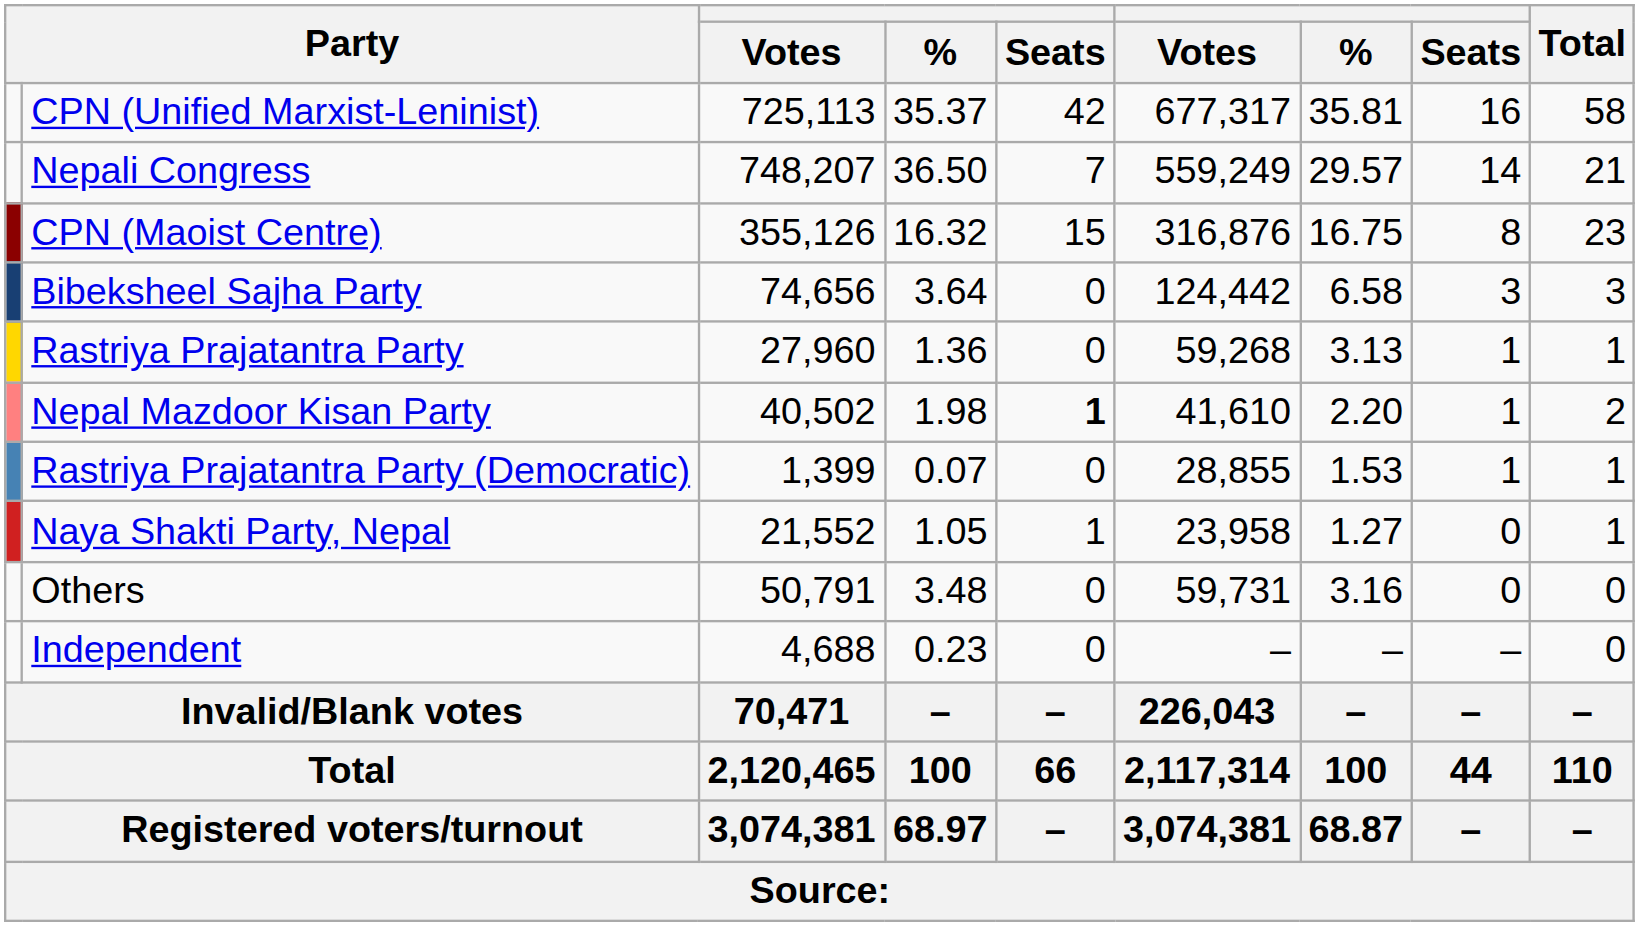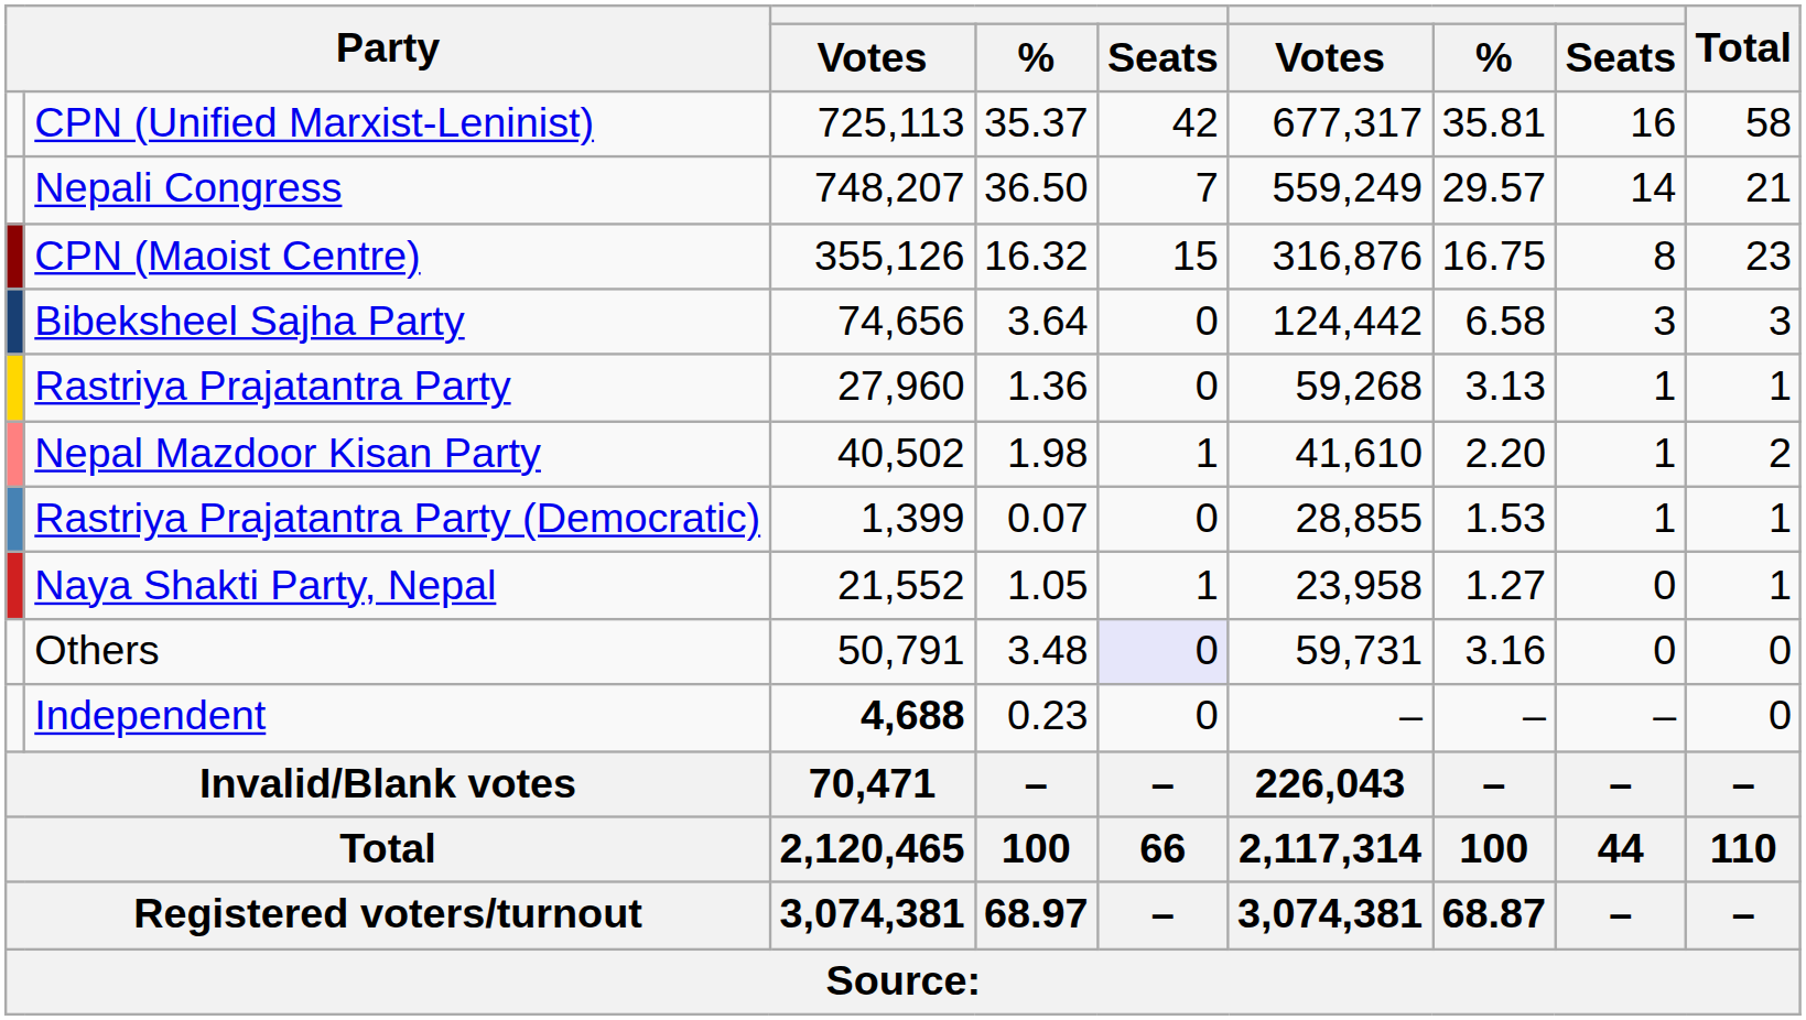Nepal Mazdoor Kisan Party | column 5: bold -> normal
Others | column 5: no background -> lavender background
Independent | column 3: normal -> bold
